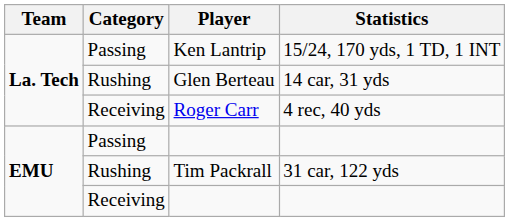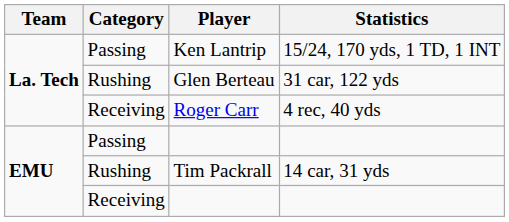Glen Berteau | Statistics: 14 car, 31 yds -> 31 car, 122 yds
Tim Packrall | Statistics: 31 car, 122 yds -> 14 car, 31 yds
